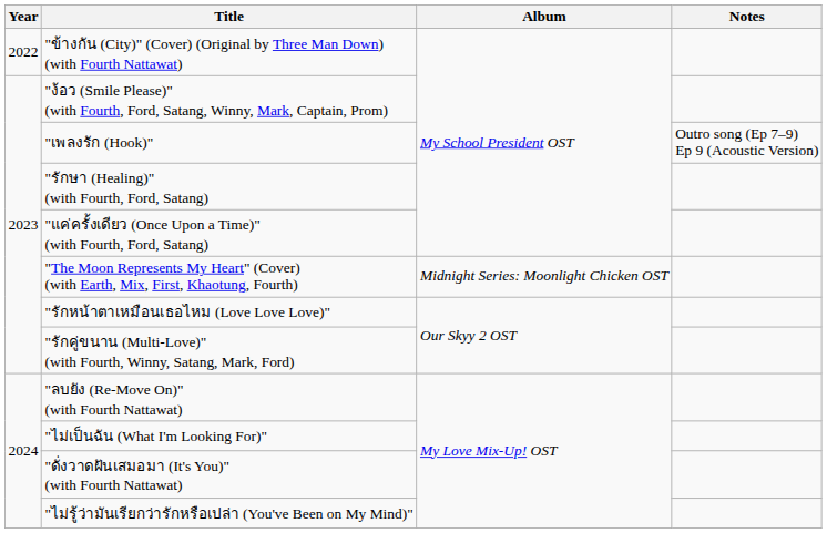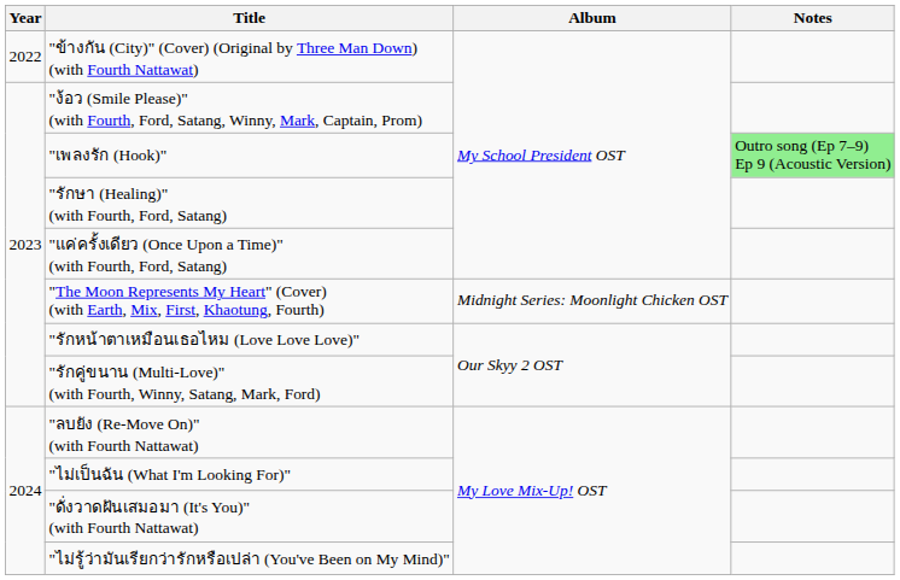"เพลงรัก (Hook)" | Notes: no background -> lightgreen background
